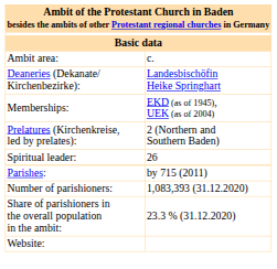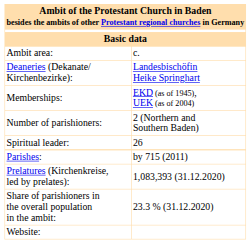row 6 | column 1: Prelatures (Kirchenkreise, led by prelates): -> Number of parishioners:
row 9 | column 1: Number of parishioners: -> Prelatures (Kirchenkreise, led by prelates):
